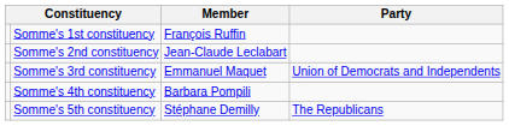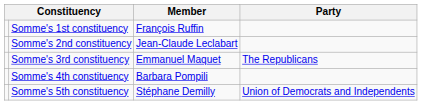Somme's 3rd constituency | Party: Union of Democrats and Independents -> The Republicans
Somme's 5th constituency | Party: The Republicans -> Union of Democrats and Independents
